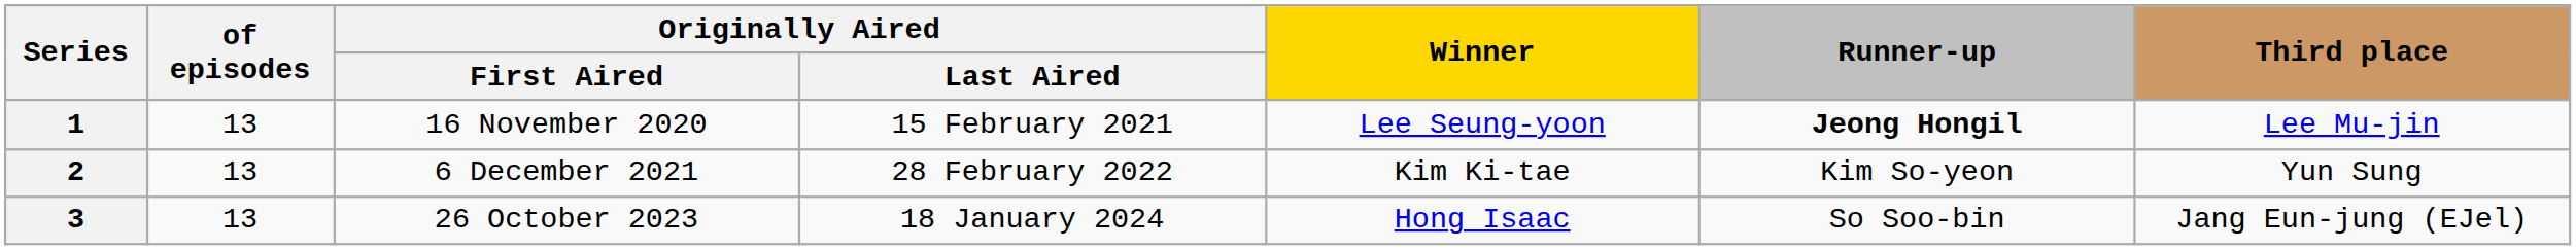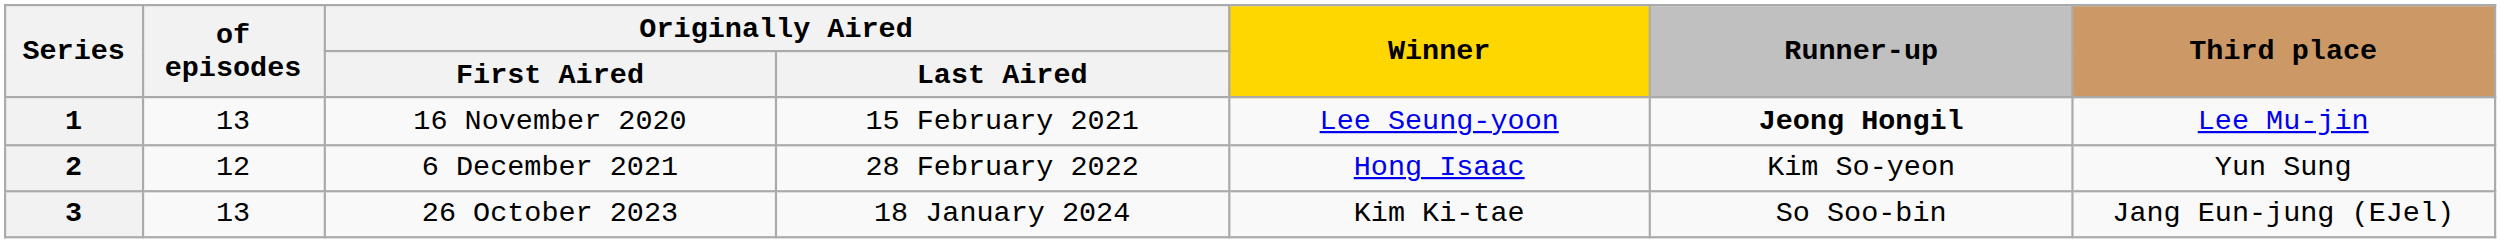2 | of episodes: 13 -> 12
2 | Winner: Kim Ki-tae -> Hong Isaac
3 | Winner: Hong Isaac -> Kim Ki-tae
